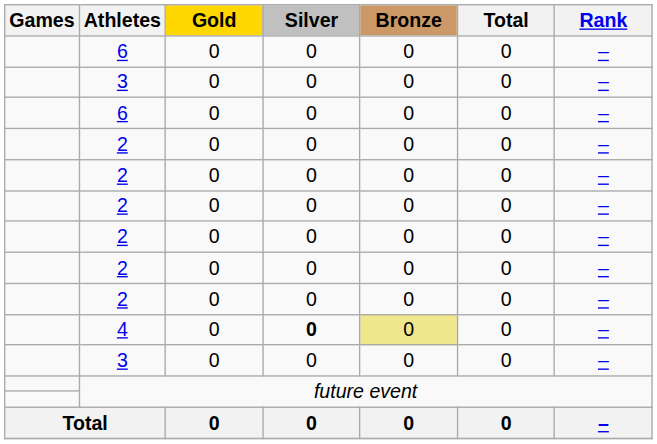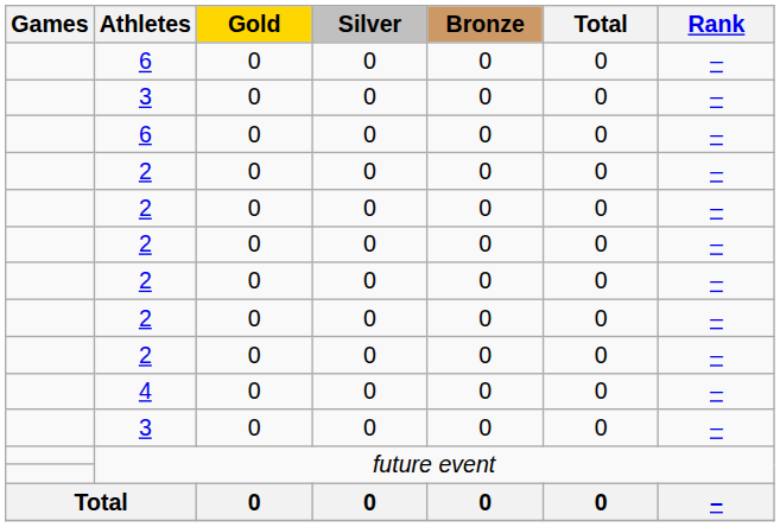4 | Silver: bold -> normal
4 | Bronze: khaki background -> no background
